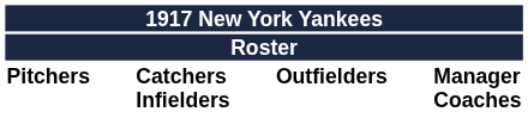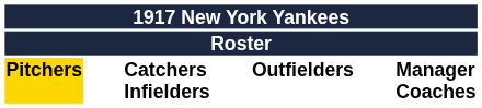Pitchers | column 1: no background -> gold background
